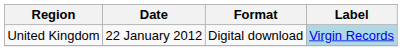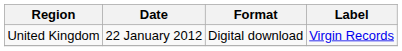United Kingdom | Label: lightblue background -> no background
